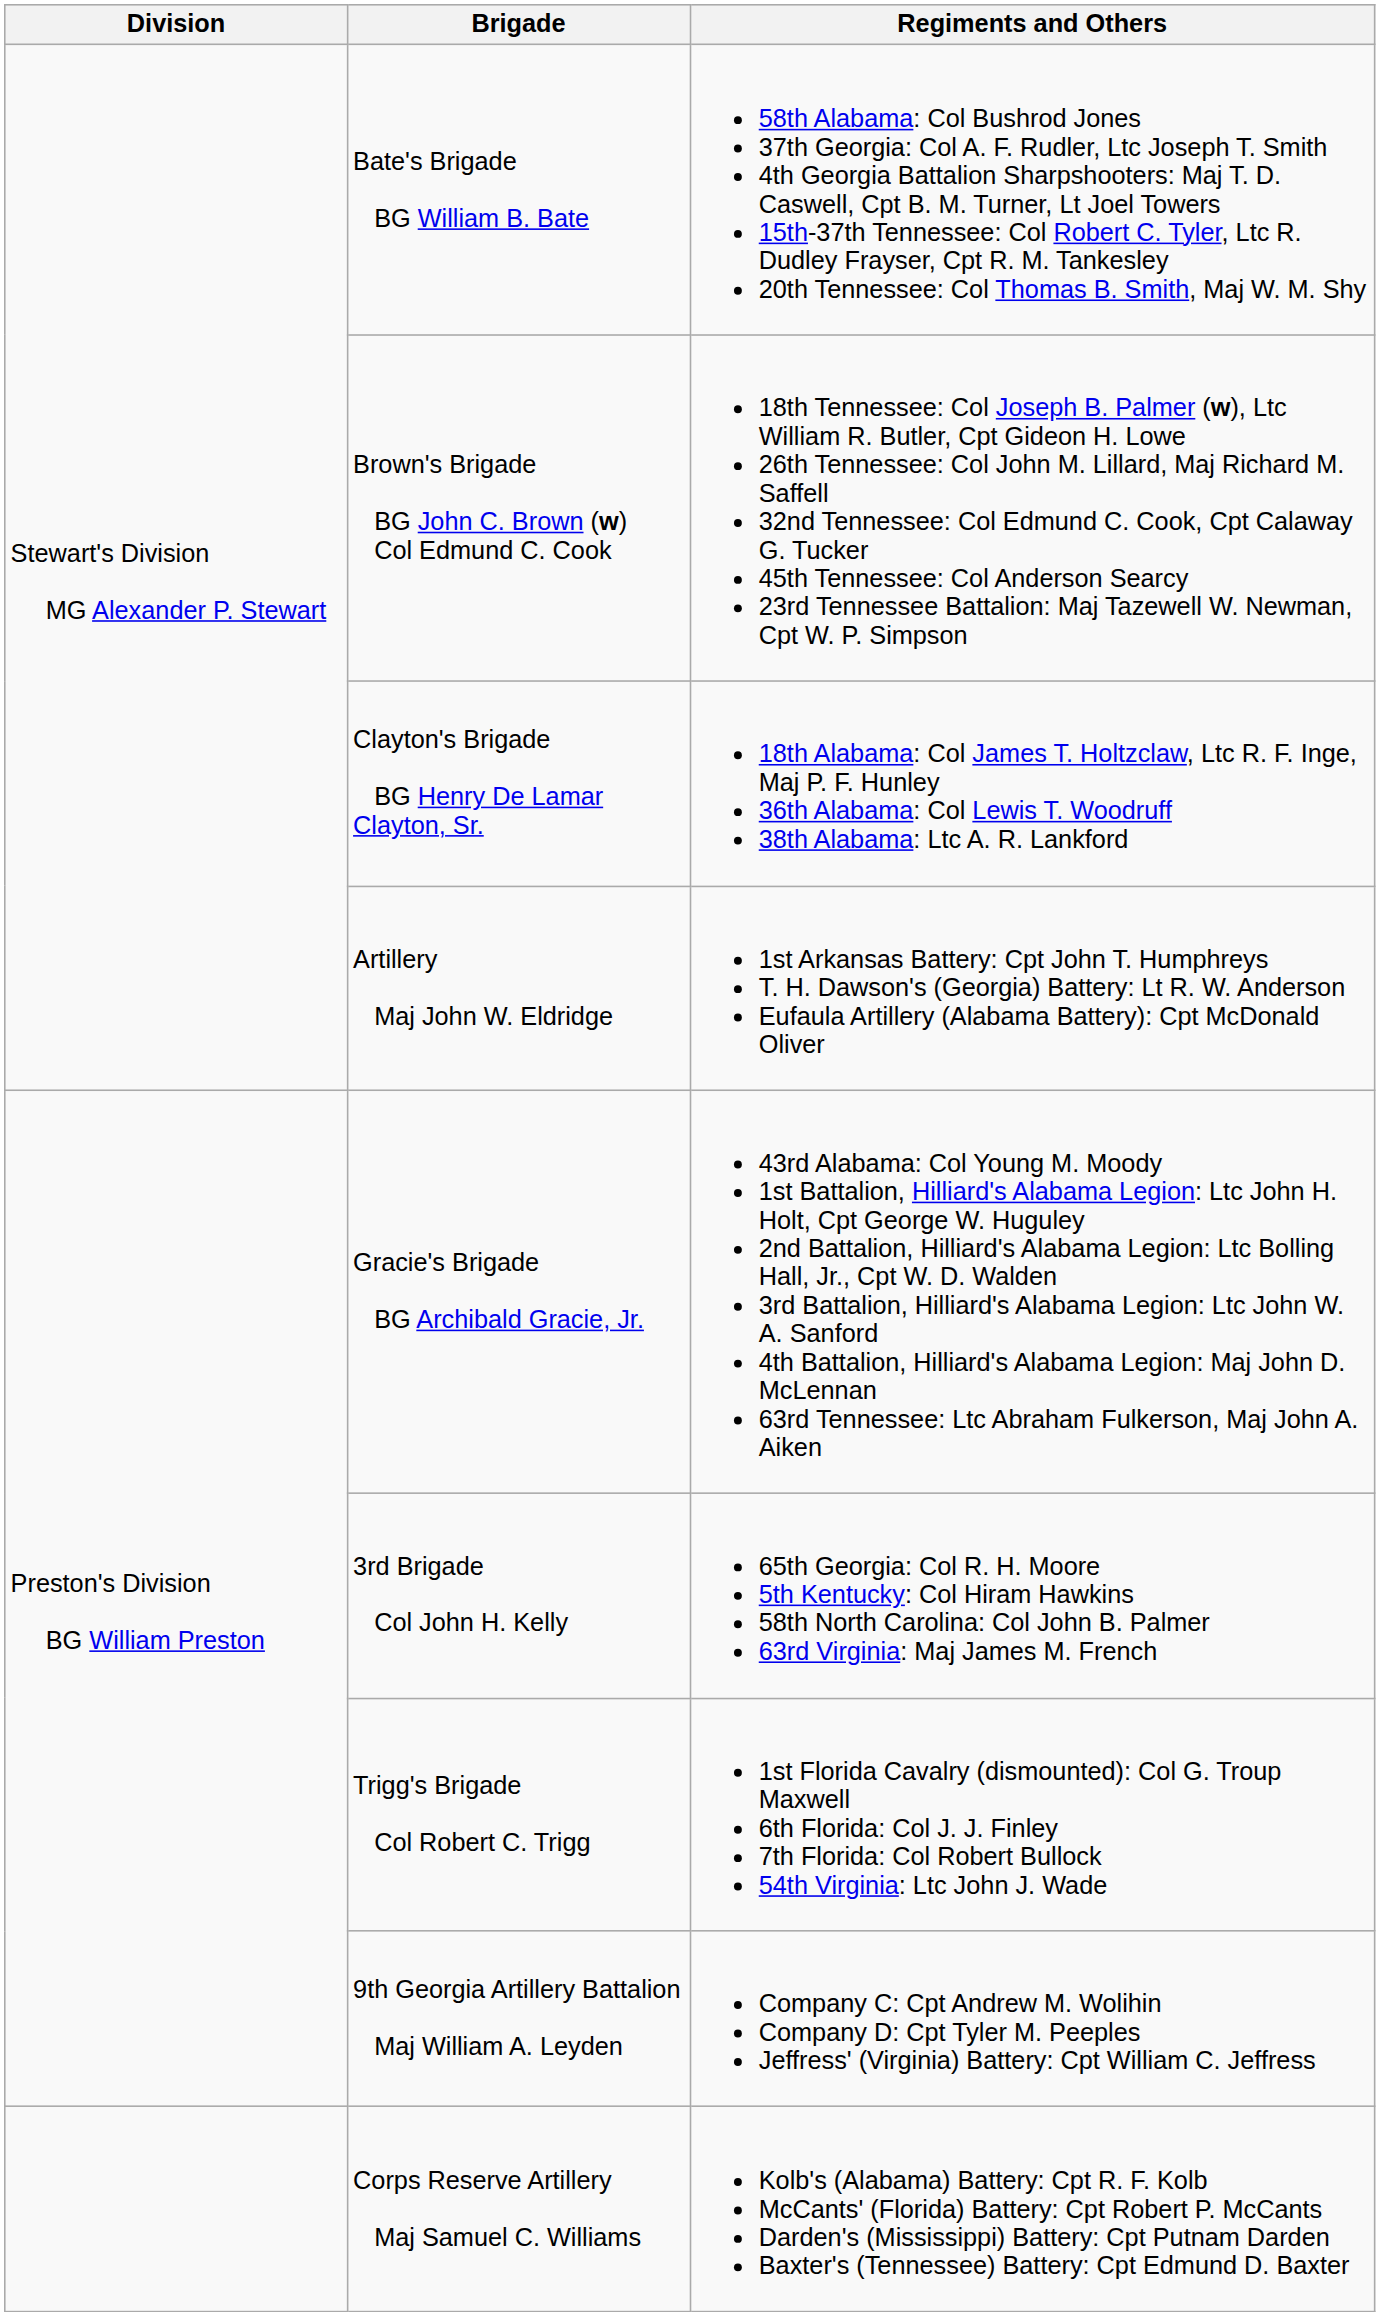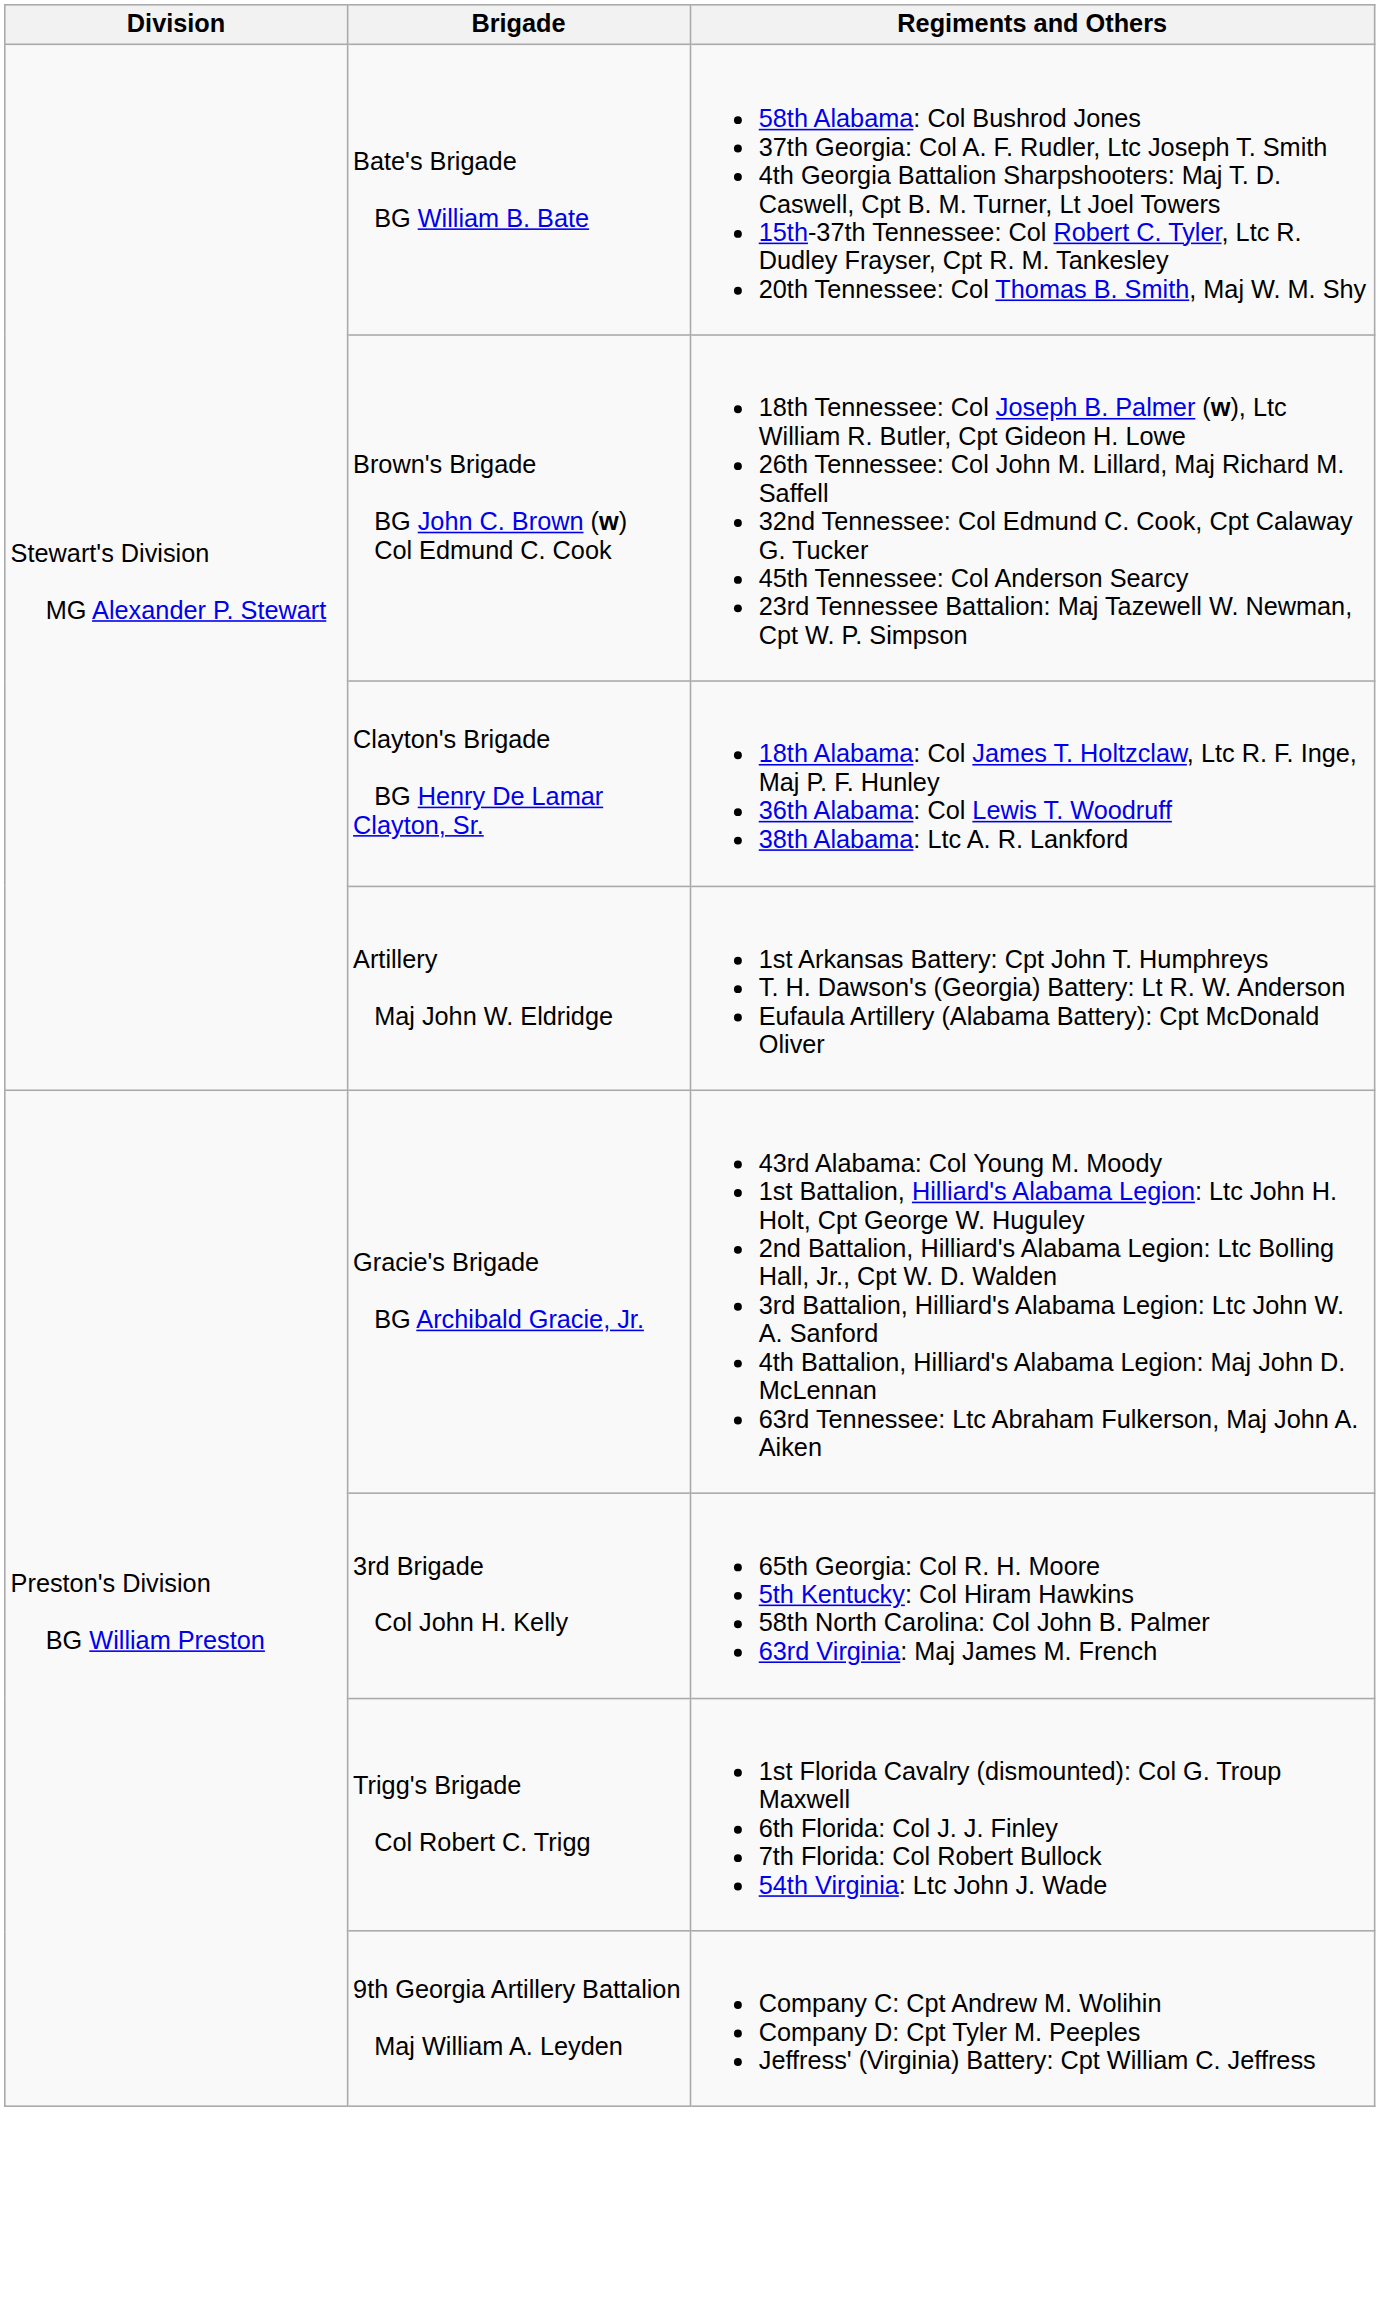- row: Corps Reserve Artillery Maj Samuel C. Williams | Kolb's (Alabama) Battery: Cpt R. F. Kolb McCants' (Florida) Battery: Cpt Robert P. McCants Darden's (Mississippi) Battery: Cpt Putnam Darden Baxter's (Tennessee) Battery: Cpt Edmund D. Baxter
